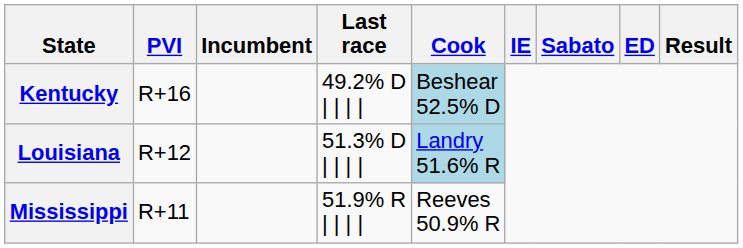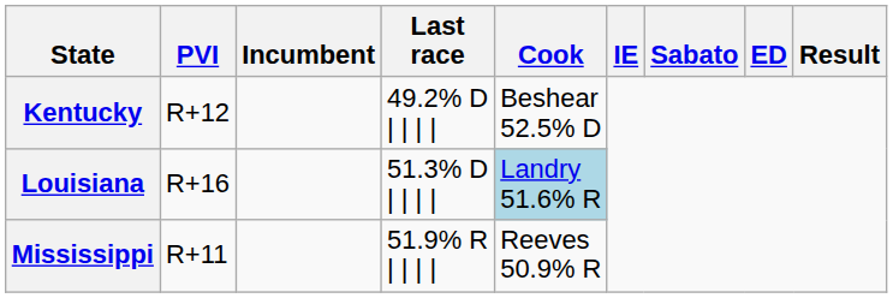Kentucky | PVI: R+16 -> R+12
Kentucky | Cook: lightblue background -> no background
Louisiana | PVI: R+12 -> R+16
